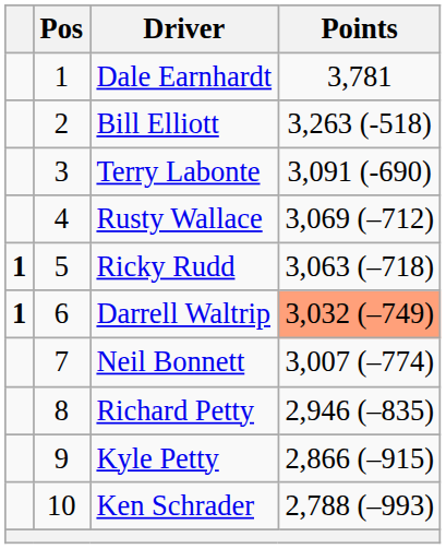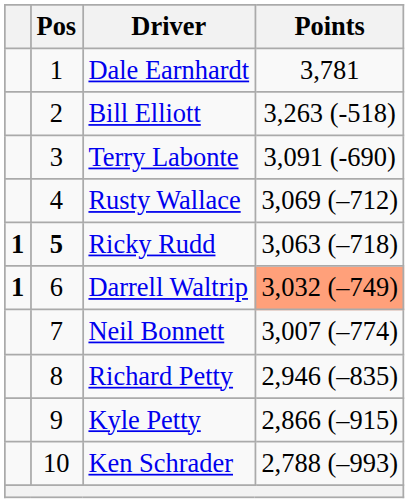Ricky Rudd | Pos: normal -> bold
